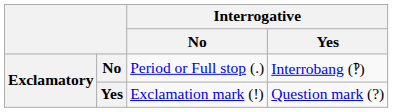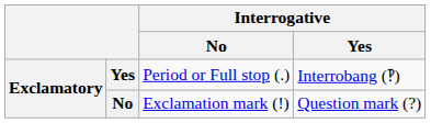row 3 | column 2: No -> Yes
row 4 | column 2: Yes -> No
